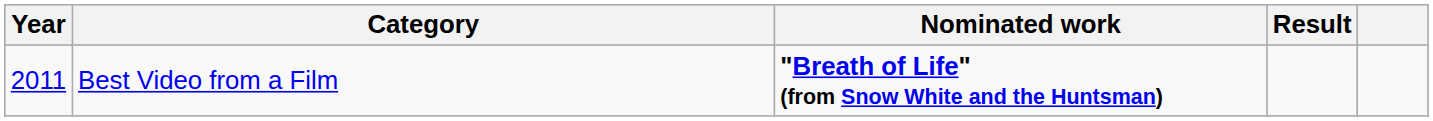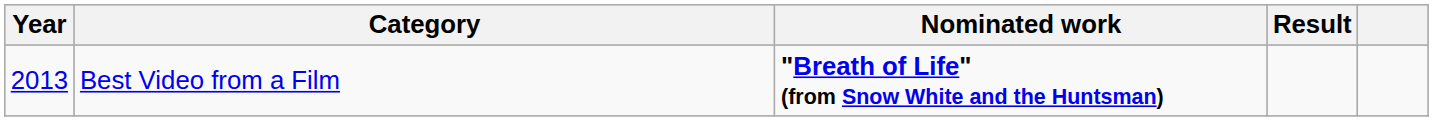Best Video from a Film | Year: 2011 -> 2013
